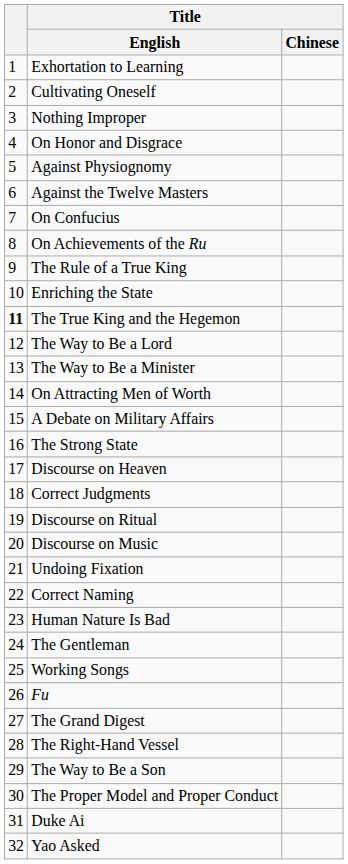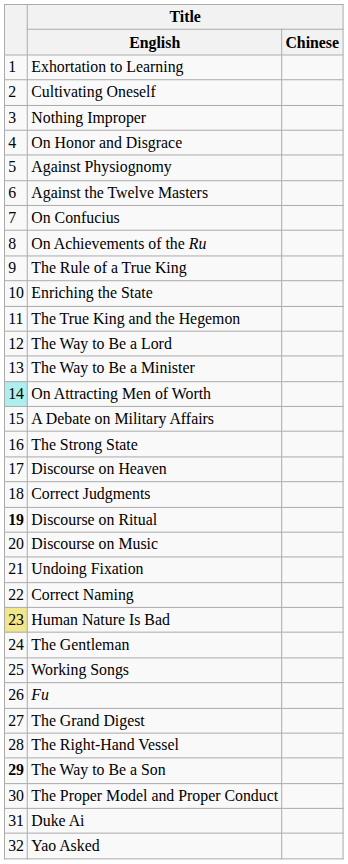The True King and the Hegemon | column 1: bold -> normal
On Attracting Men of Worth | column 1: no background -> paleturquoise background
Discourse on Ritual | column 1: normal -> bold
Human Nature Is Bad | column 1: no background -> khaki background
The Way to Be a Son | column 1: normal -> bold
